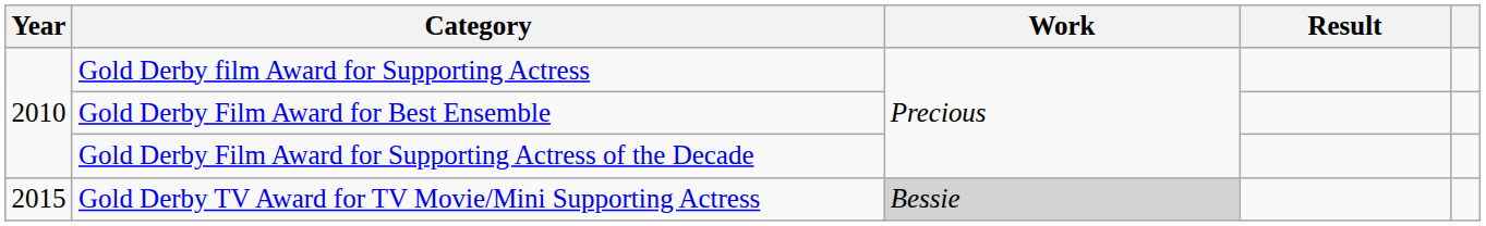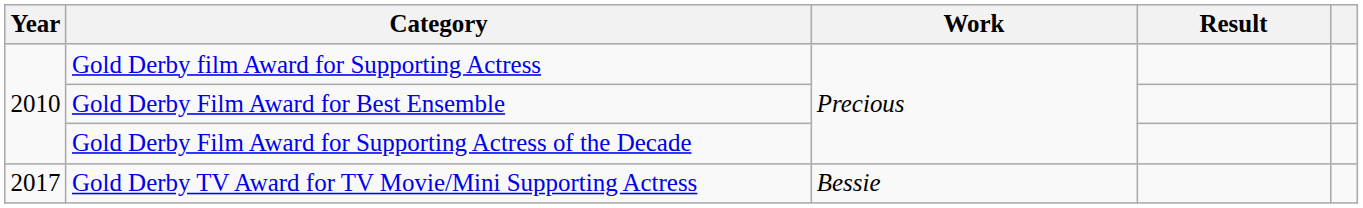Gold Derby TV Award for TV Movie/Mini Supporting Actress | Year: 2015 -> 2017
Gold Derby TV Award for TV Movie/Mini Supporting Actress | Work: lightgrey background -> no background
